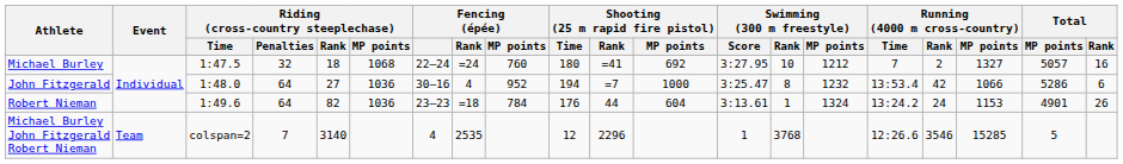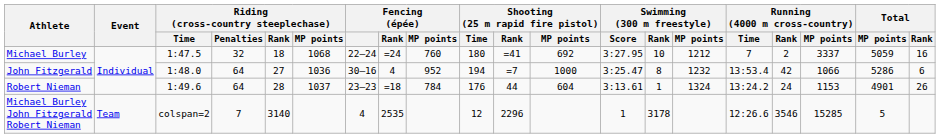Michael Burley | Running (4000 m cross-country) / MP points: 1327 -> 3337
Michael Burley | Total / MP points: 5057 -> 5059
Robert Nieman | Riding (cross-country steeplechase) / Rank: 82 -> 28
Robert Nieman | Riding (cross-country steeplechase) / MP points: 1036 -> 1037
Michael Burley John Fitzgerald Robert Nieman | Swimming (300 m freestyle) / Rank: 3768 -> 3178
